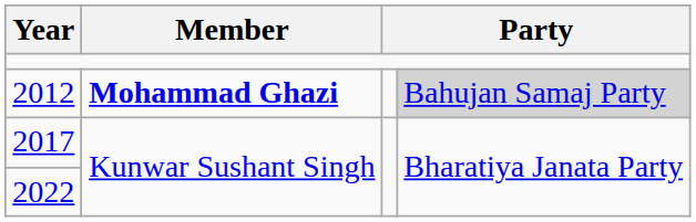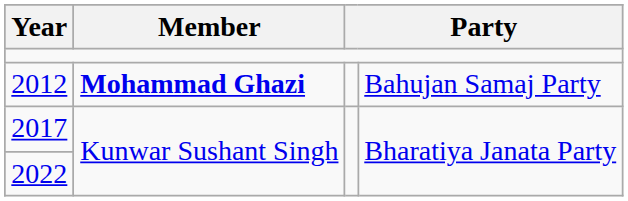2012 | column 4: lightgrey background -> no background
